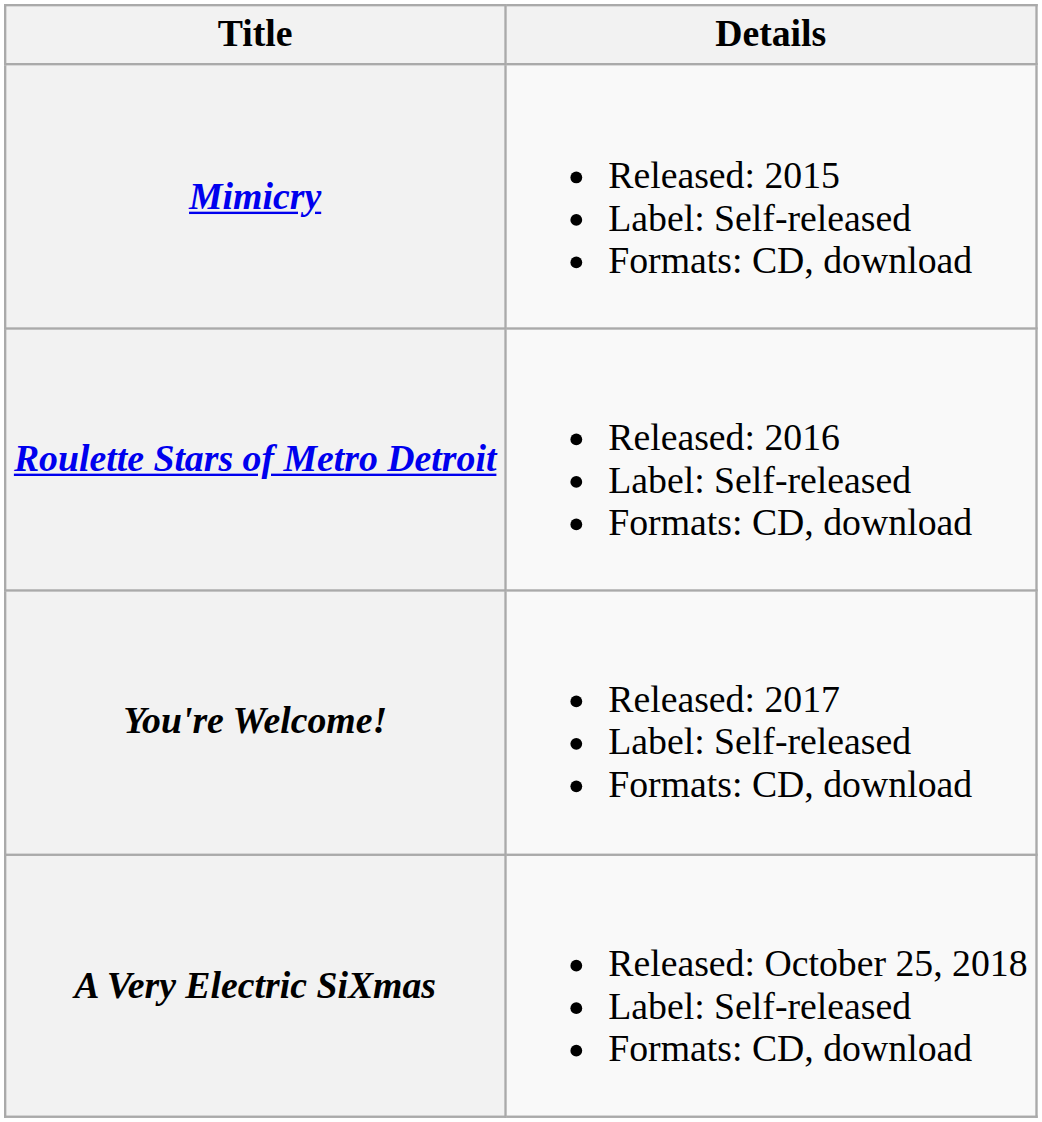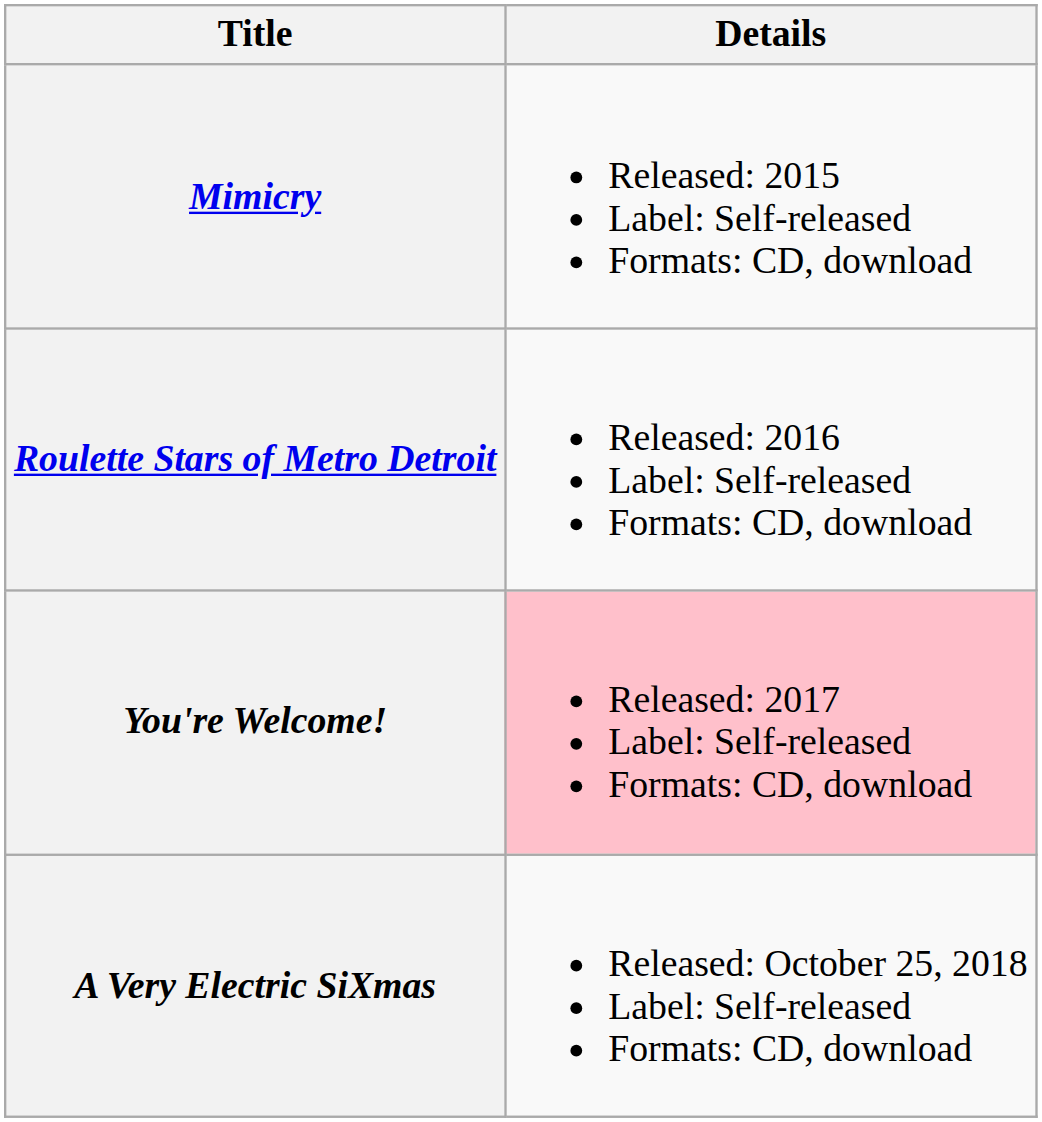You're Welcome! | Details: no background -> pink background
